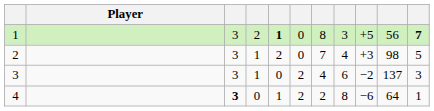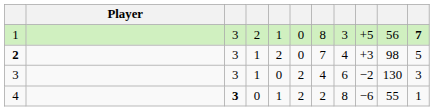row 2 | column 5: bold -> normal
row 3 | column 1: normal -> bold
row 4 | column 10: 137 -> 130
row 5 | column 10: 64 -> 55
